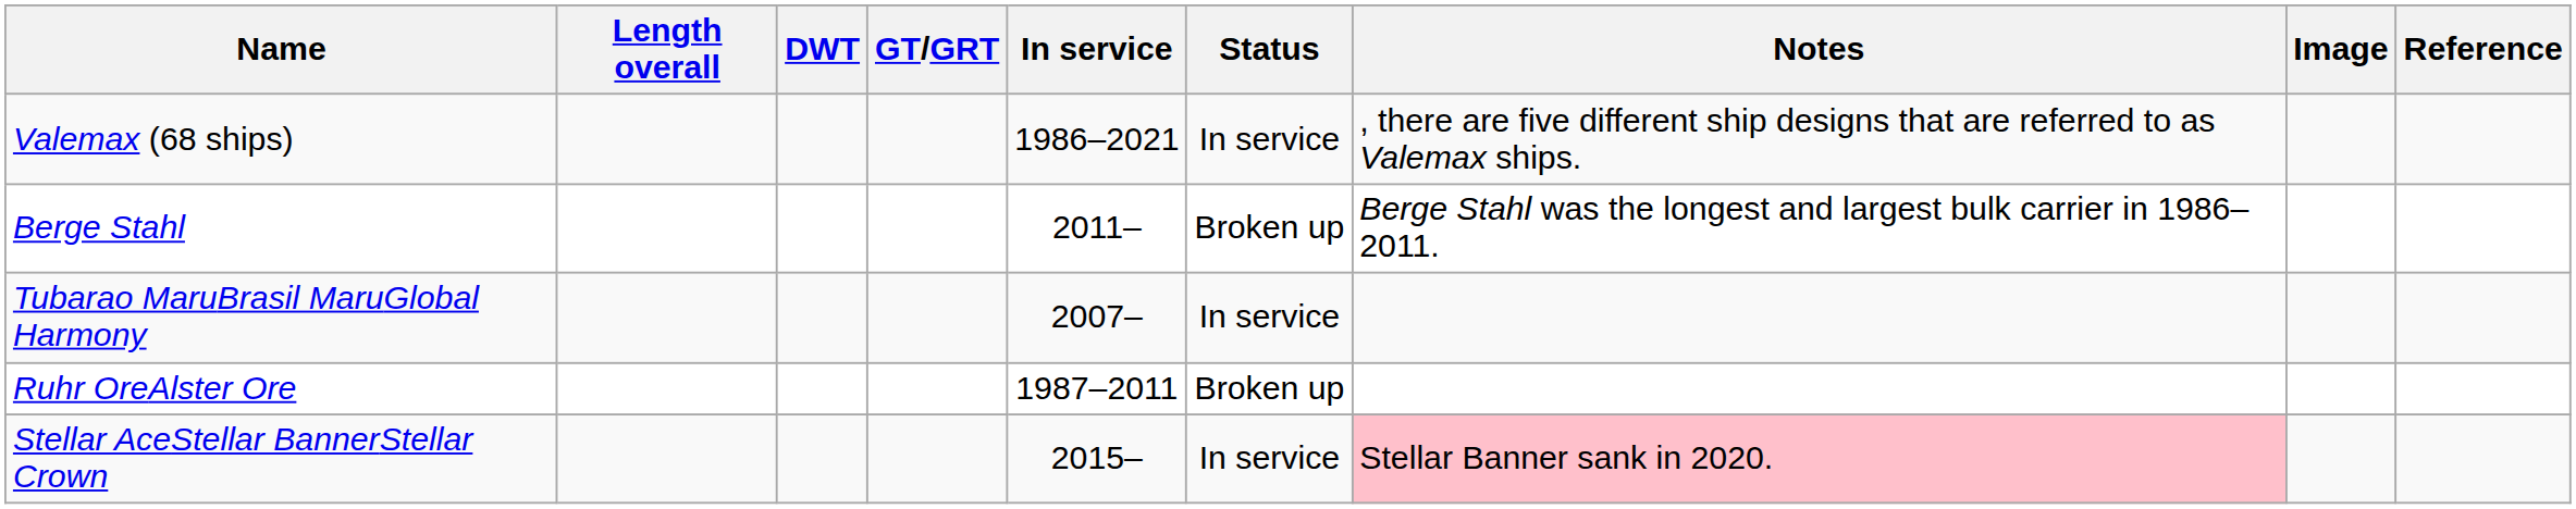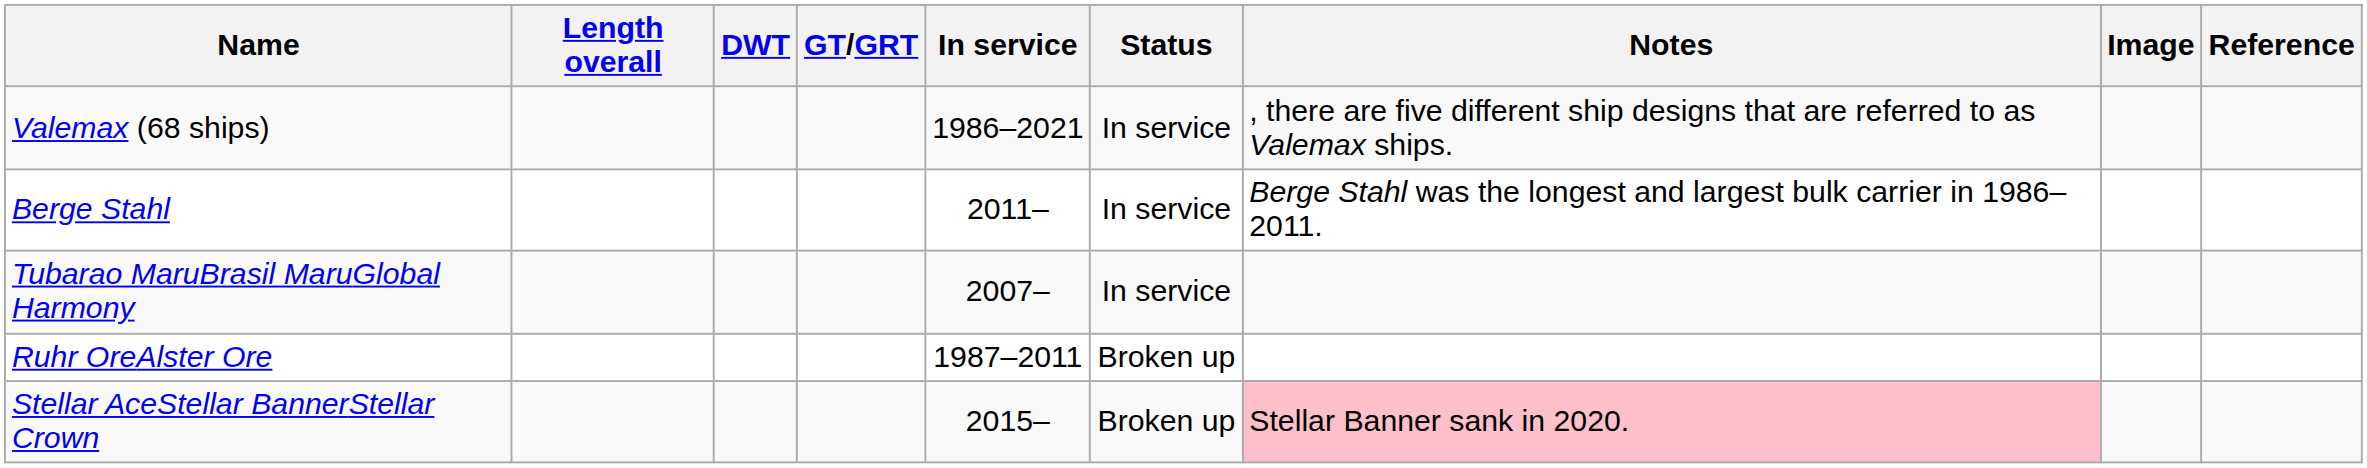Berge Stahl | Status: Broken up -> In service
Stellar AceStellar BannerStellar Crown | Status: In service -> Broken up
